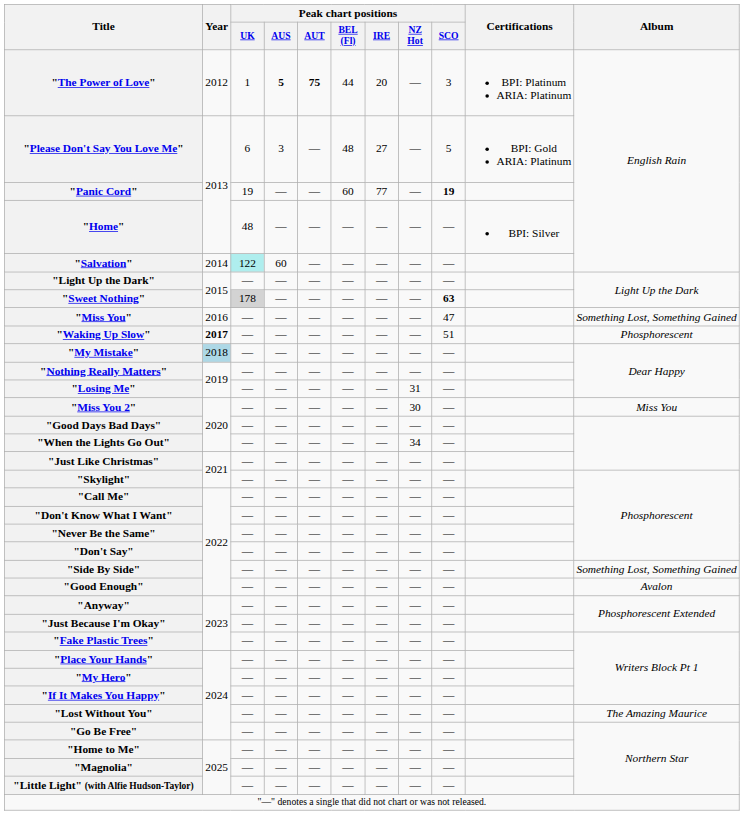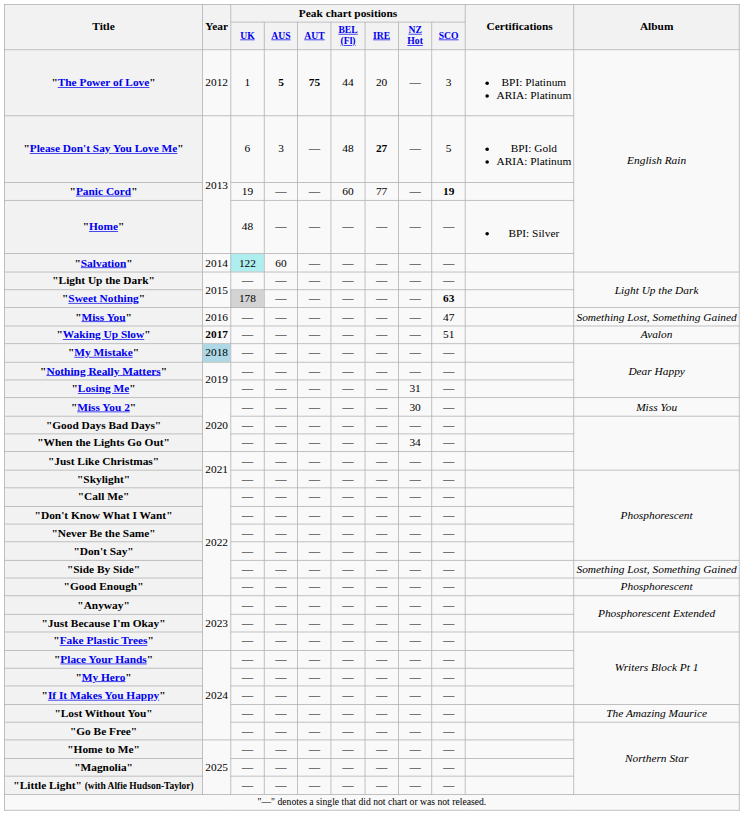"Please Don't Say You Love Me" | Peak chart positions / IRE: normal -> bold
"Waking Up Slow" | Album: Phosphorescent -> Avalon
"Good Enough" | Album: Avalon -> Phosphorescent
